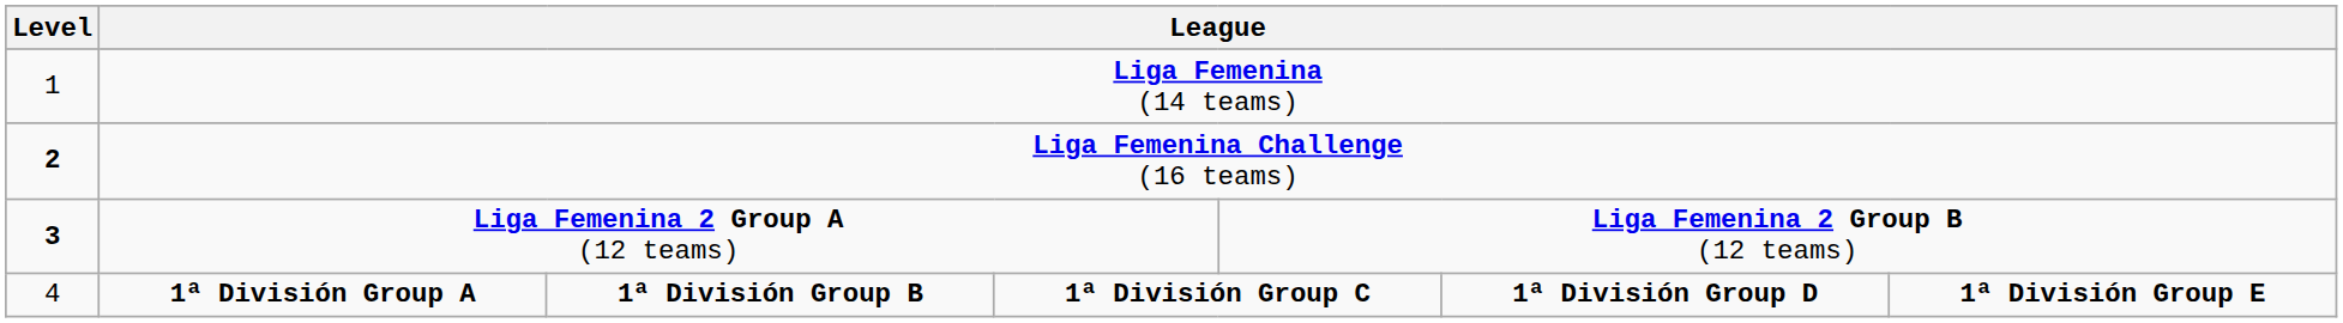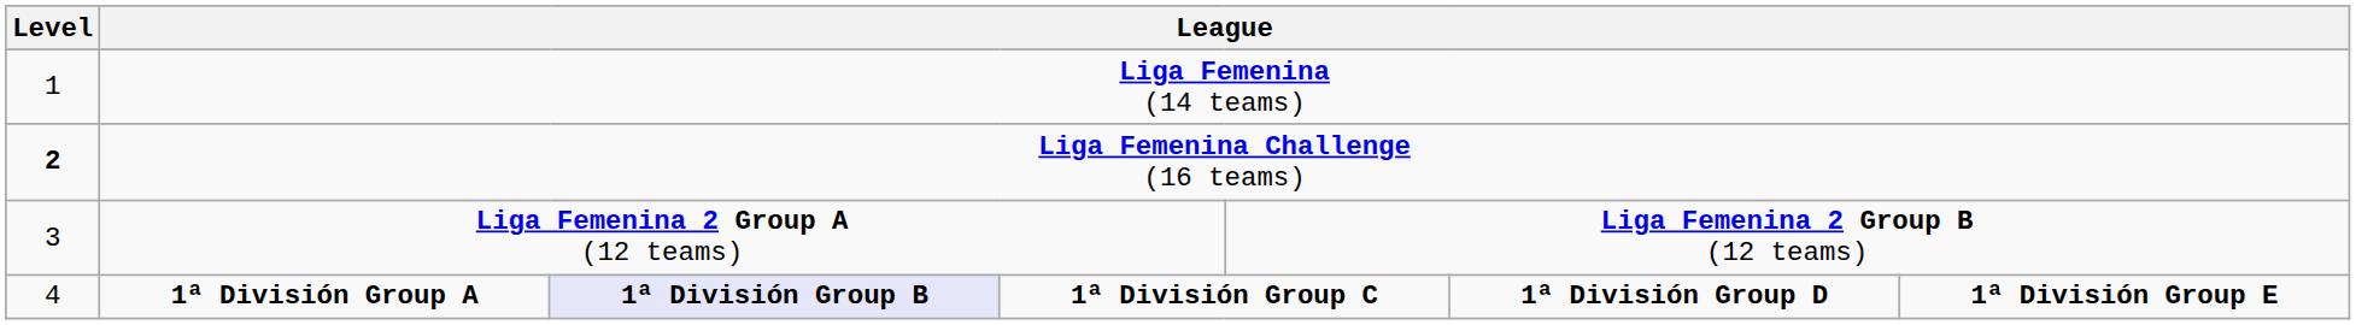Liga Femenina 2 Group A (12 teams) | Level: bold -> normal
1ª División Group A | column 3: no background -> lavender background
